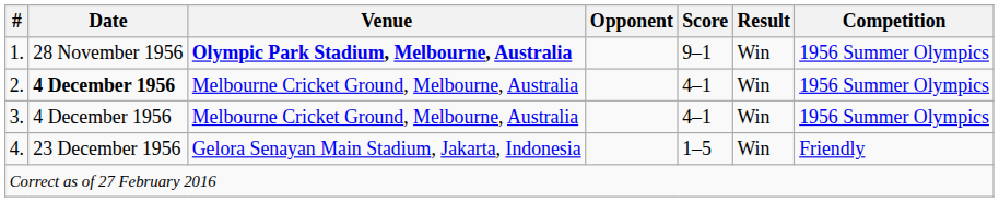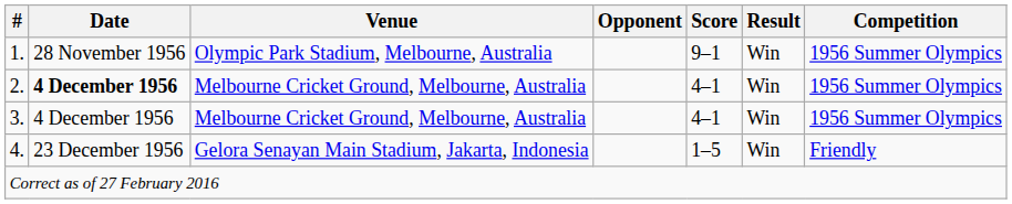1. | Venue: bold -> normal
